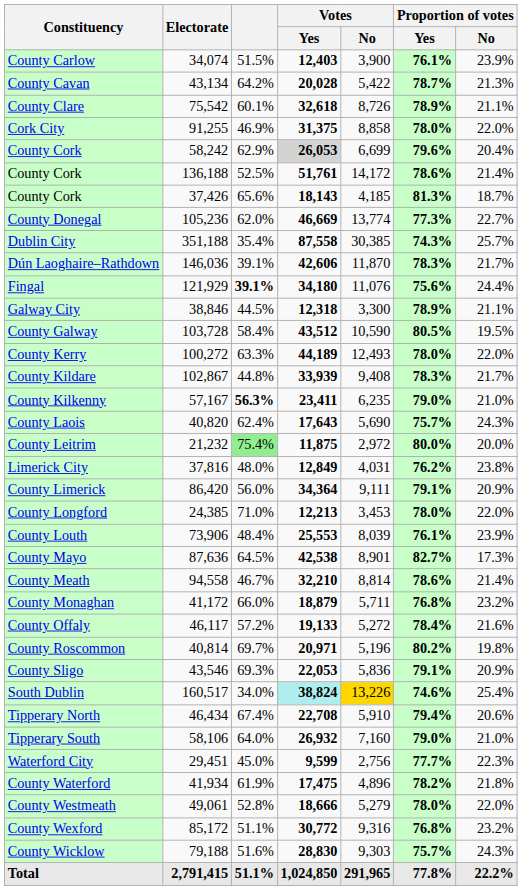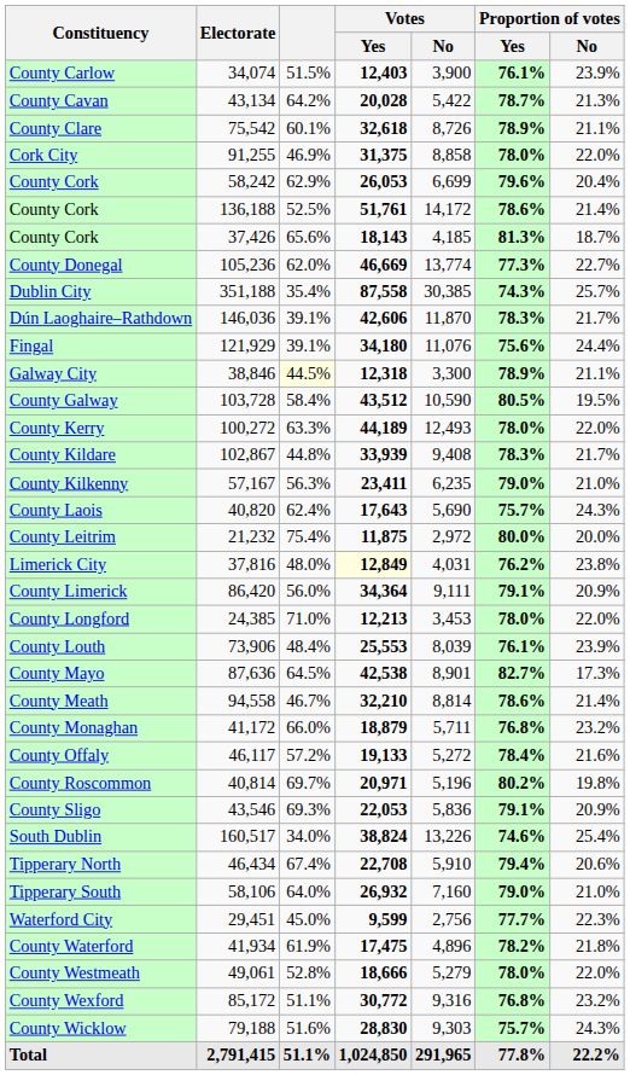County Cork / 58,242 | Votes / Yes: lightgrey background -> no background
Fingal | column 3: bold -> normal
Galway City | column 3: no background -> lightyellow background
County Kilkenny | column 3: bold -> normal
County Leitrim | column 3: lightgreen background -> no background
Limerick City | Votes / Yes: no background -> lightyellow background
South Dublin | Votes / Yes: paleturquoise background -> no background
South Dublin | Votes / No: gold background -> no background
